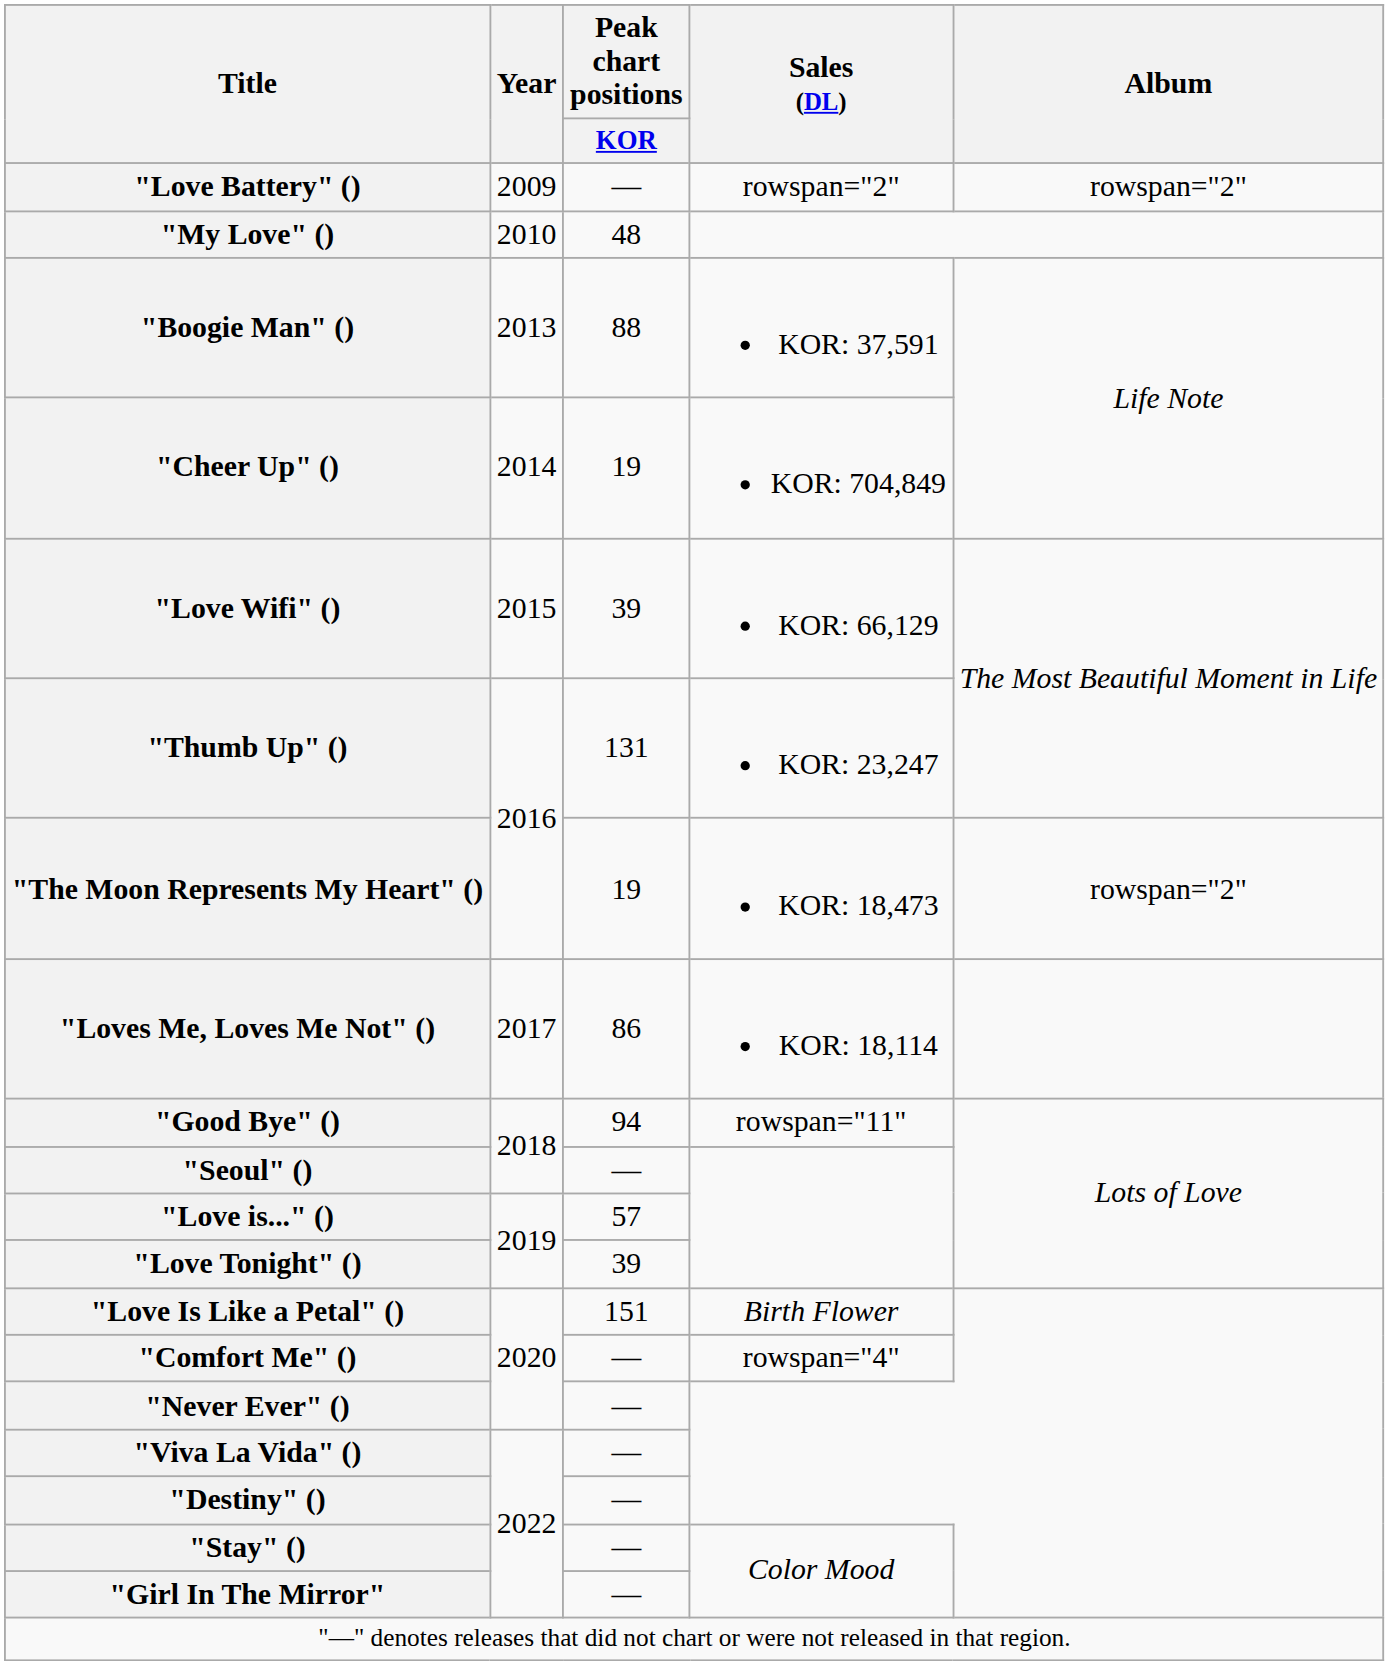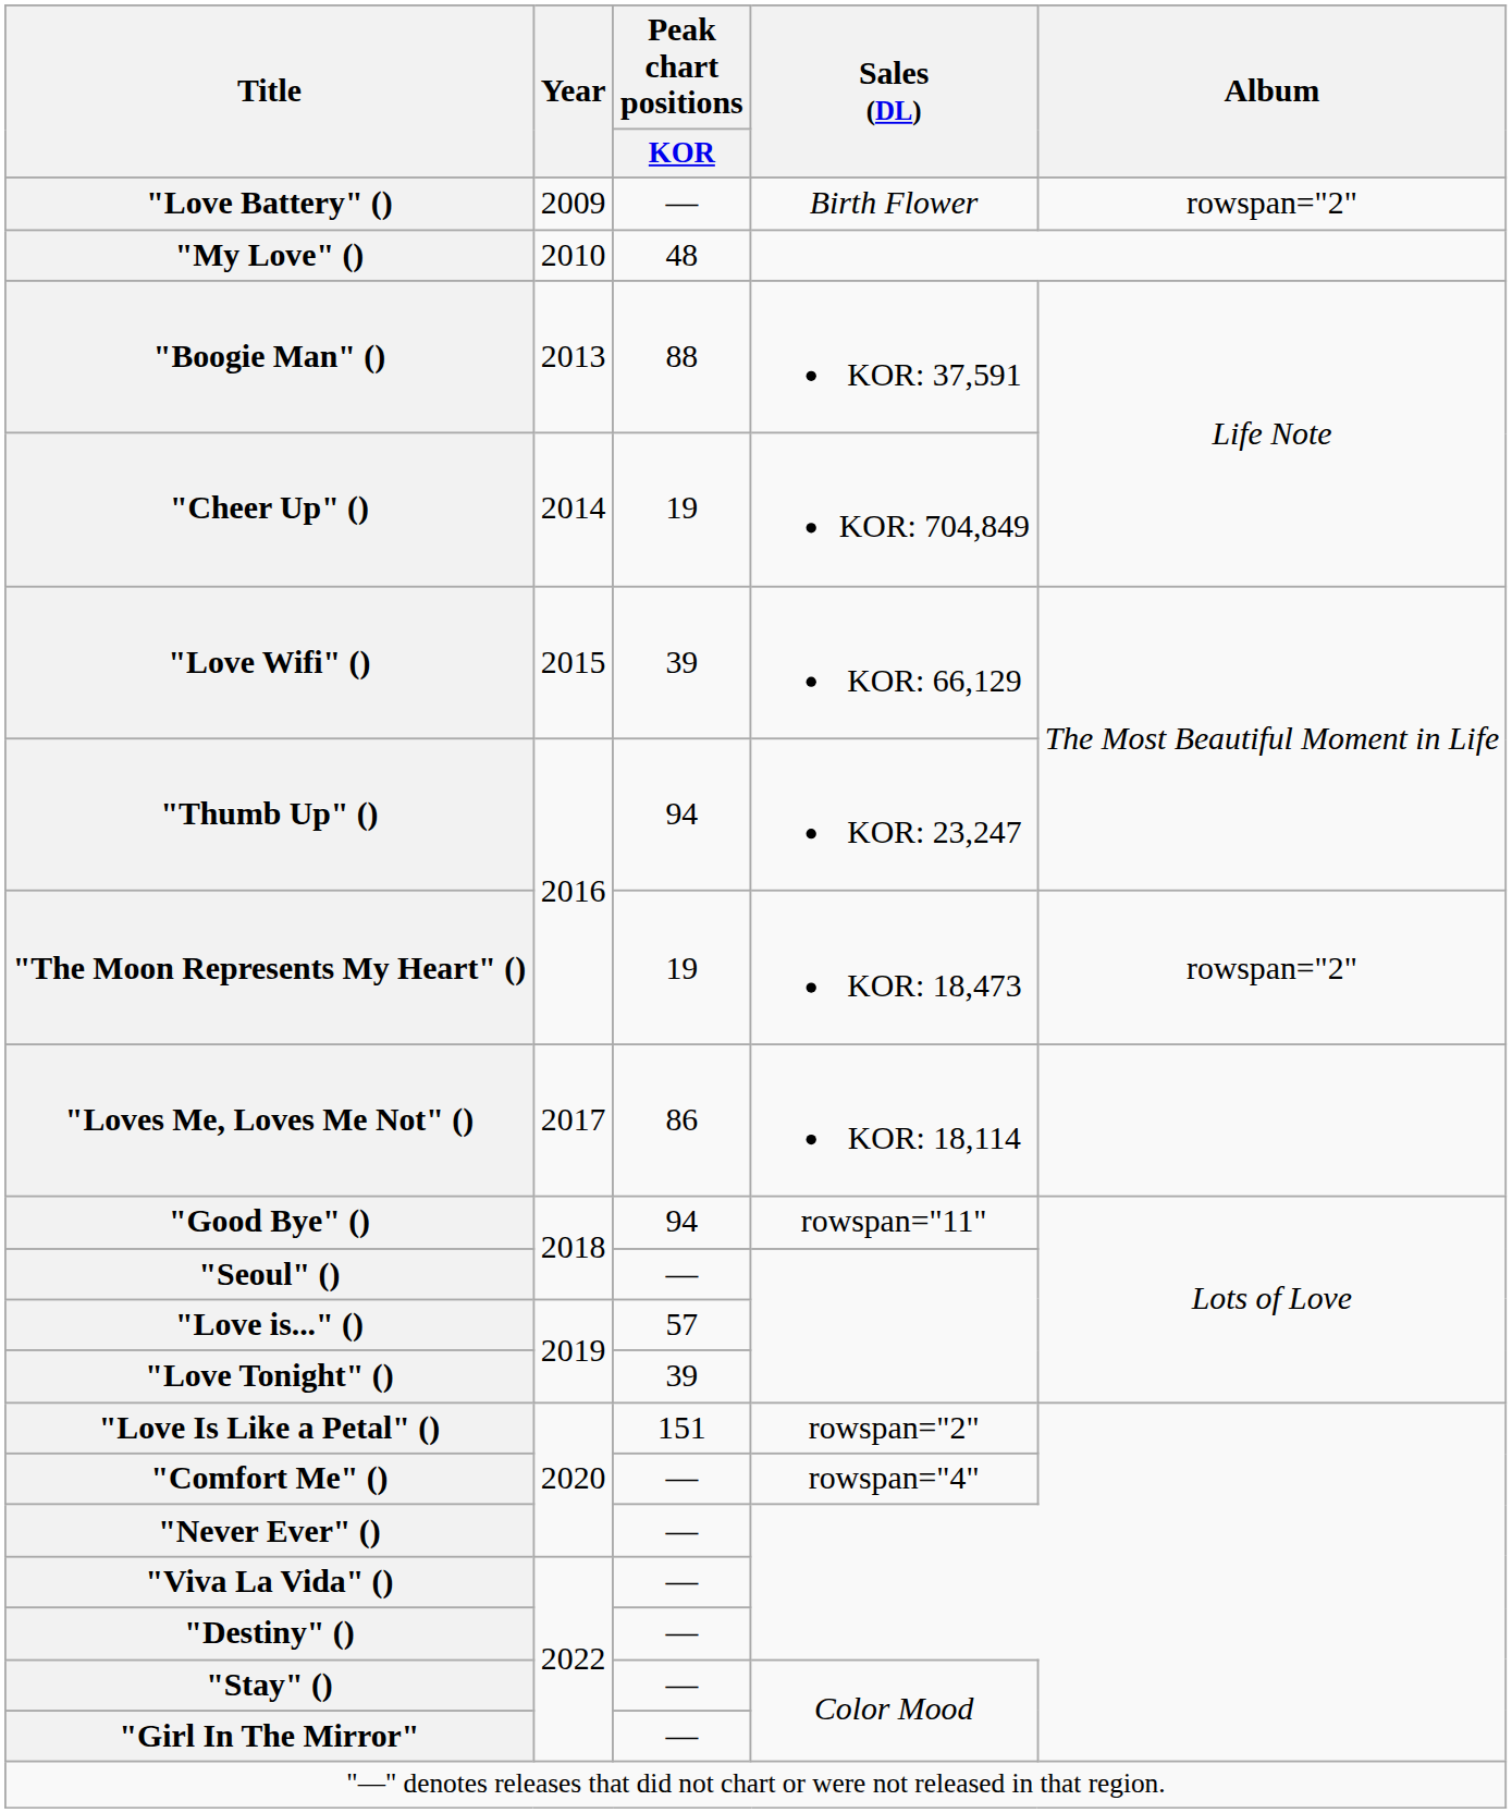"Love Battery" () | Sales (DL): rowspan="2" -> Birth Flower
"Thumb Up" () | Peak chart positions / KOR: 131 -> 94
"Love Is Like a Petal" () | Sales (DL): Birth Flower -> rowspan="2"
